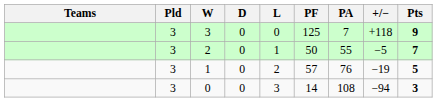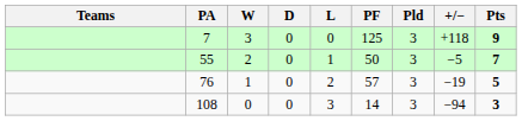columns swapped: Pld <-> PA
